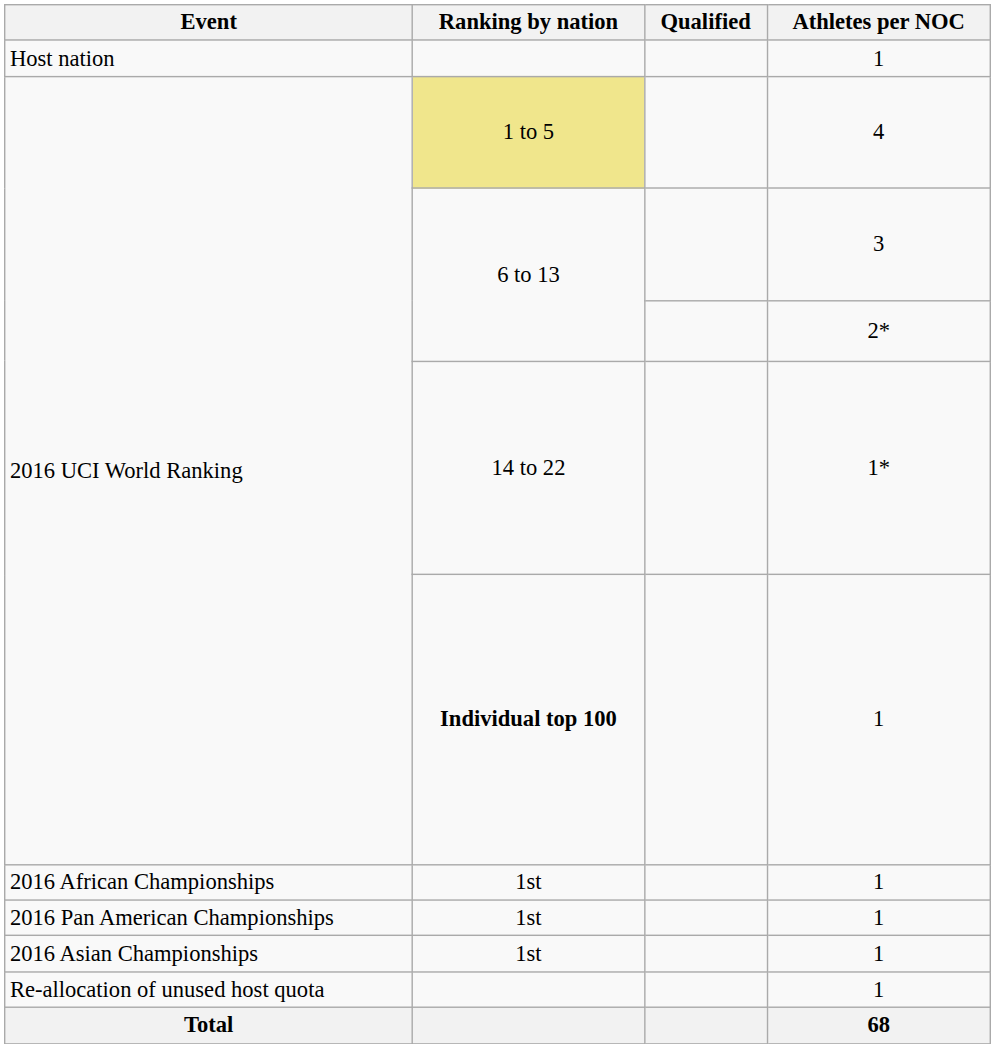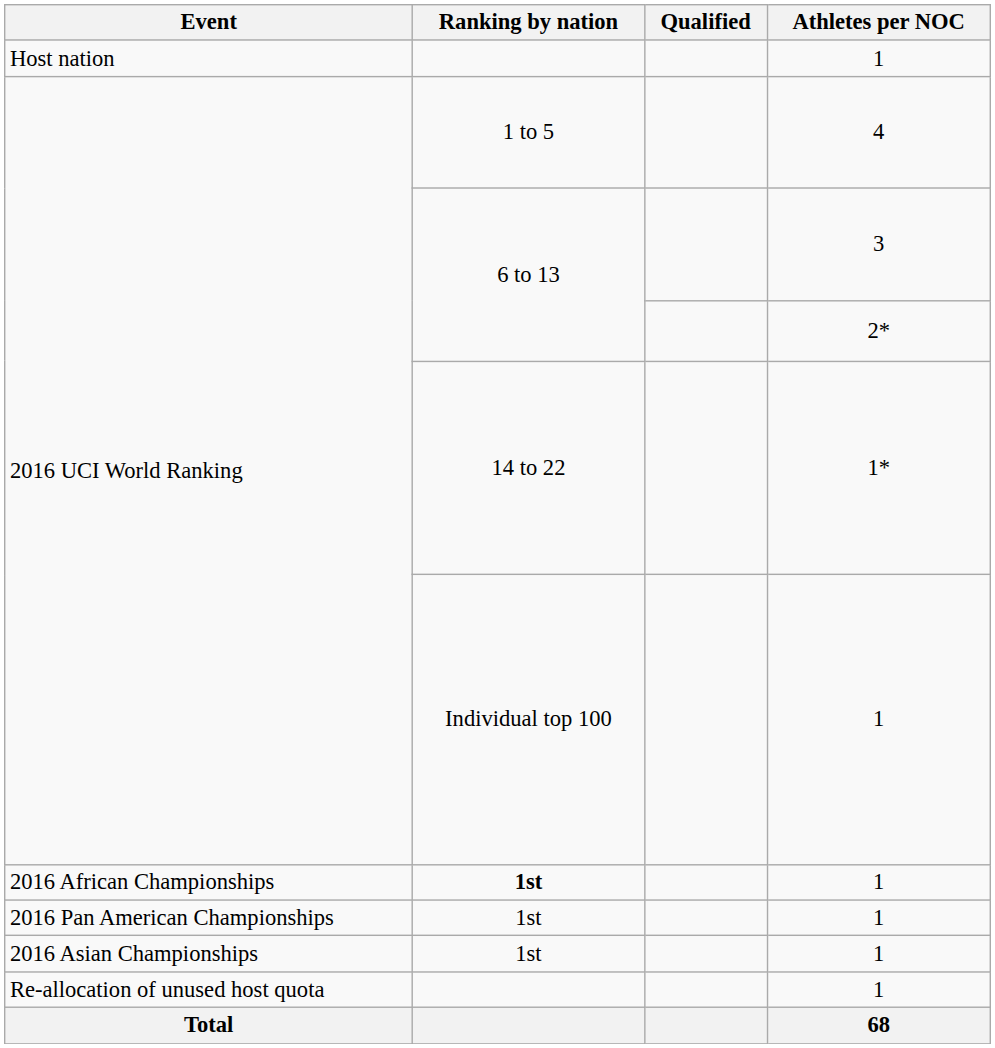2016 UCI World Ranking / 4 | Ranking by nation: khaki background -> no background
2016 UCI World Ranking / 1 | Ranking by nation: bold -> normal
2016 African Championships | Ranking by nation: normal -> bold
